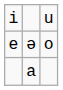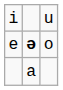e | column 2: normal -> bold
